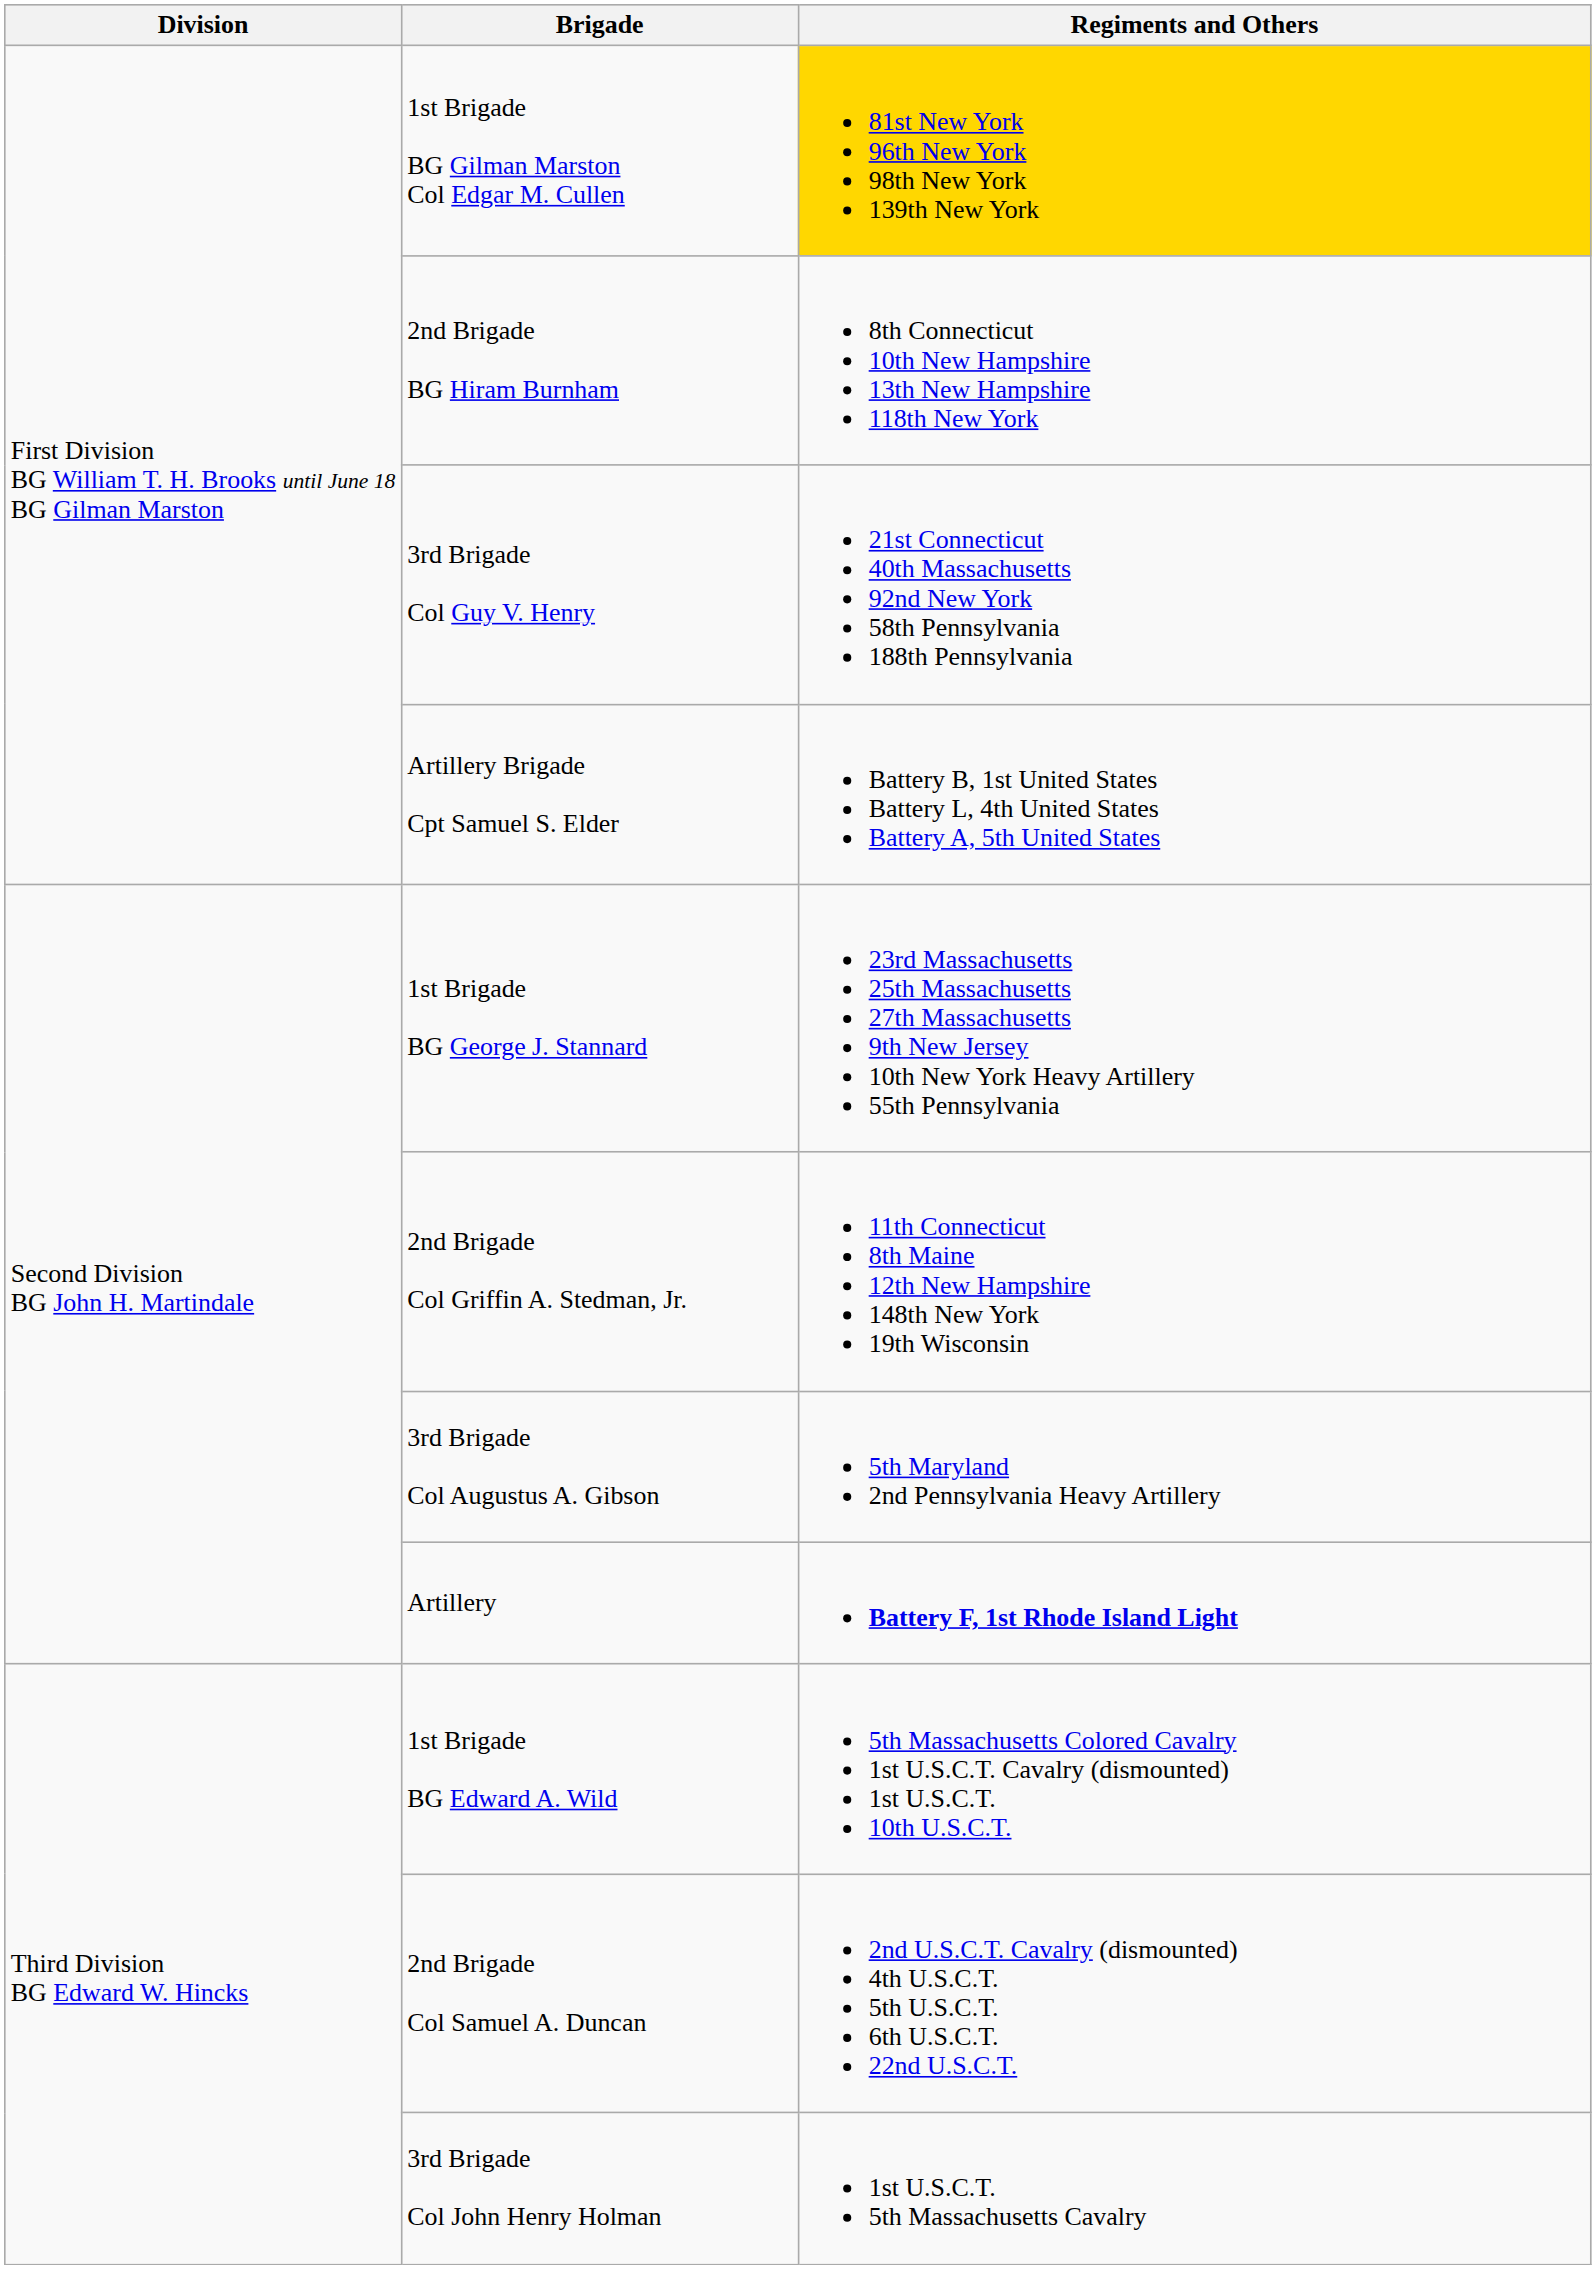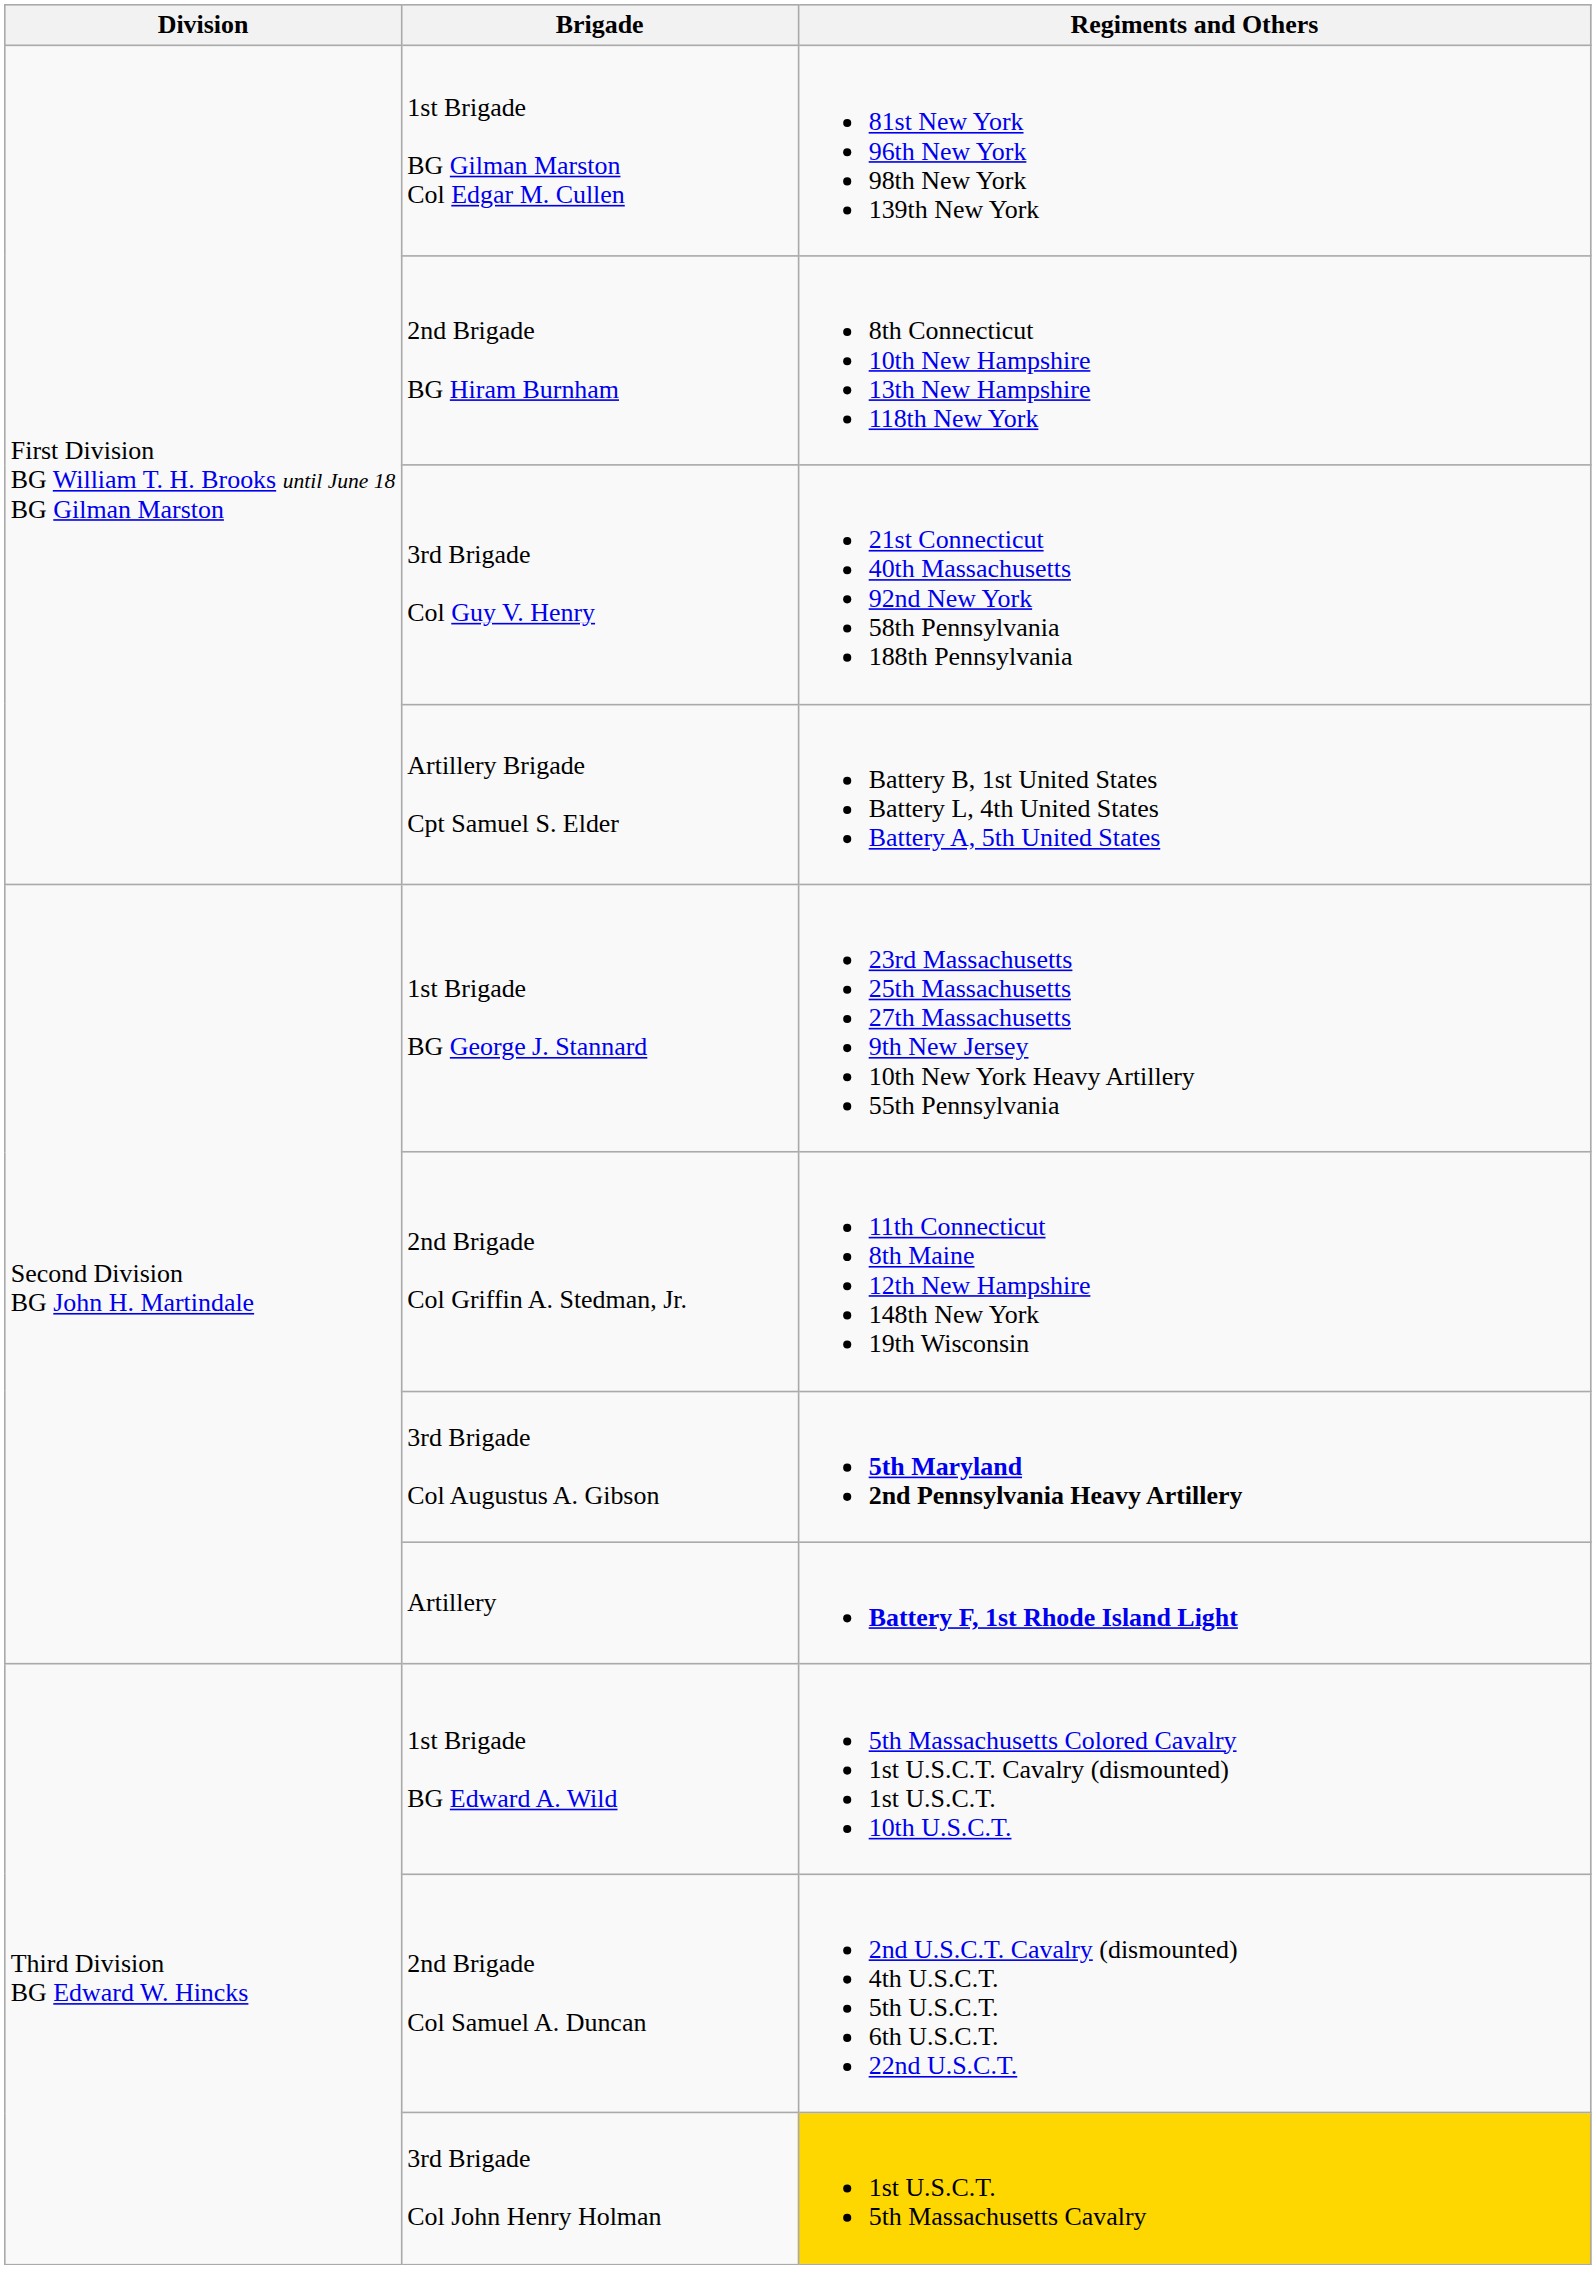1st Brigade BG Gilman Marston Col Edgar M. Cullen | Regiments and Others: gold background -> no background
3rd Brigade Col Augustus A. Gibson | Regiments and Others: normal -> bold
3rd Brigade Col John Henry Holman | Regiments and Others: no background -> gold background
